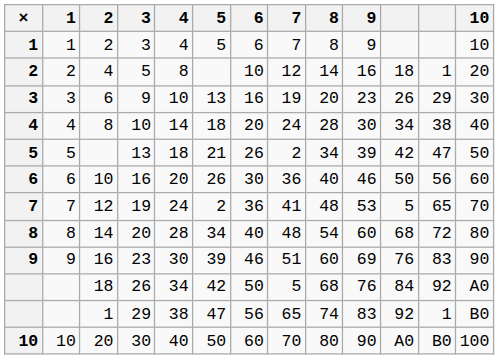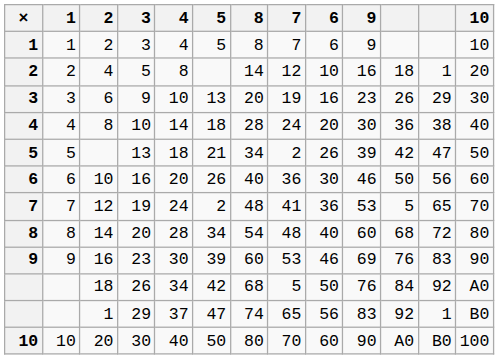columns swapped: 6 <-> 8
row 5 | column 11: 34 -> 36
row 10 | 7: 51 -> 53
row 12 | 4: 38 -> 37
